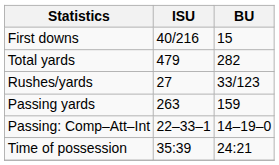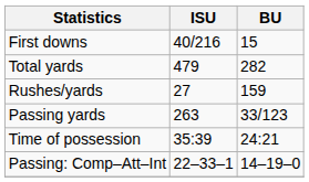Rushes/yards | BU: 33/123 -> 159
Passing yards | BU: 159 -> 33/123
rows swapped: Passing: Comp–Att–Int <-> Time of possession
